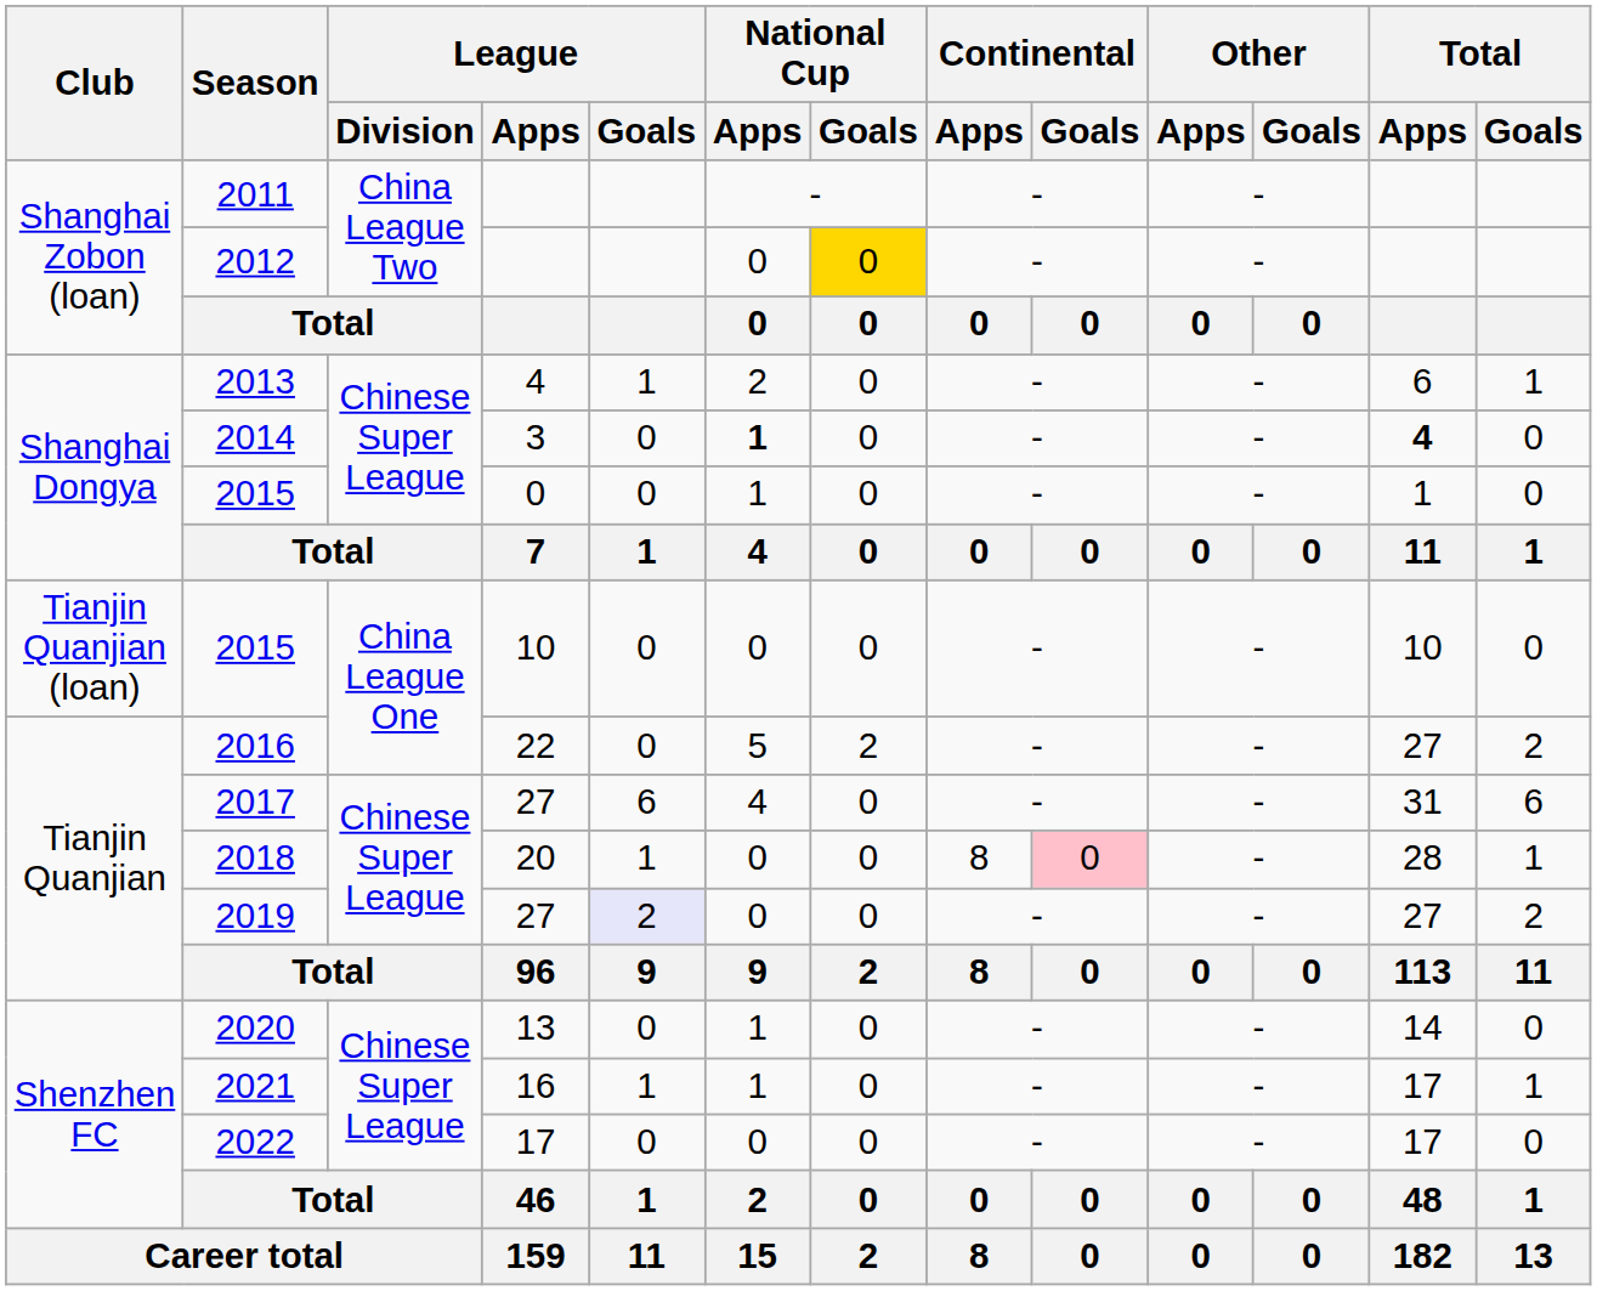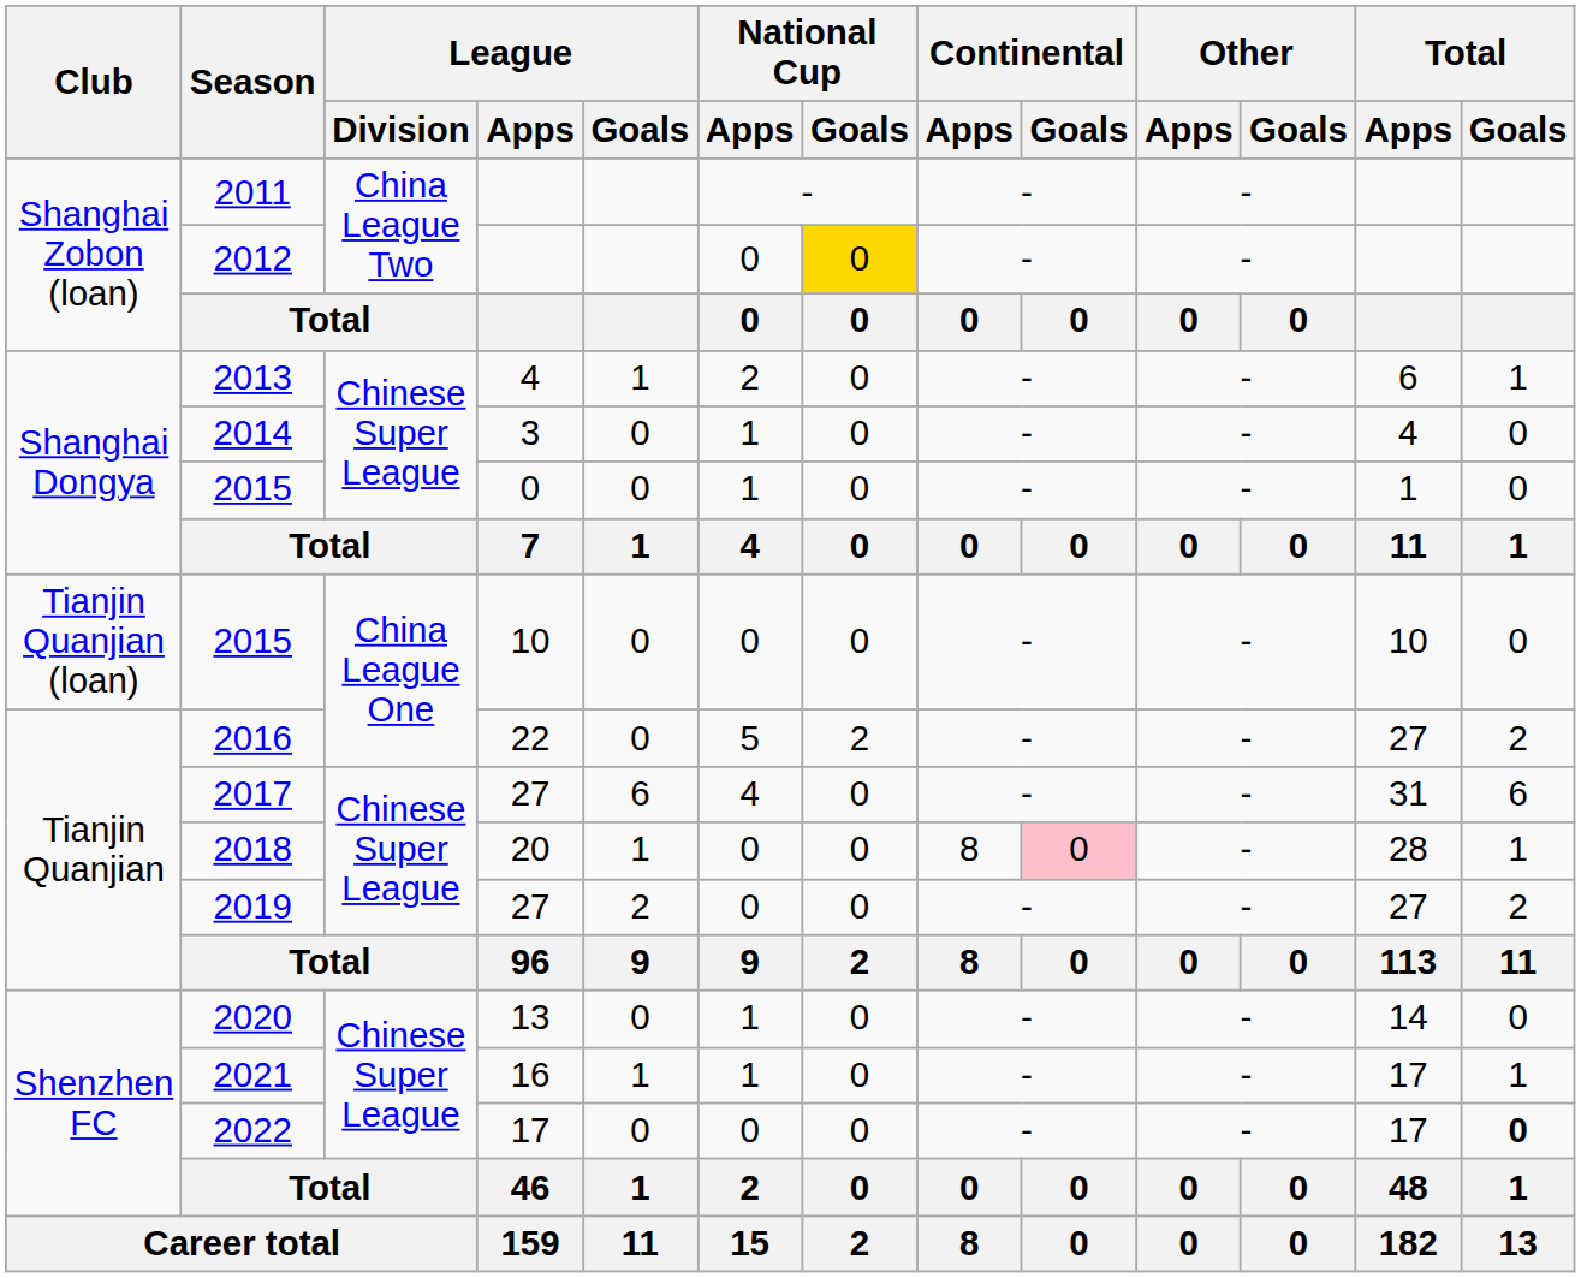2014 | National Cup / Apps: bold -> normal
2014 | Total / Apps: bold -> normal
2019 | League / Goals: lavender background -> no background
2022 | Total / Goals: normal -> bold
